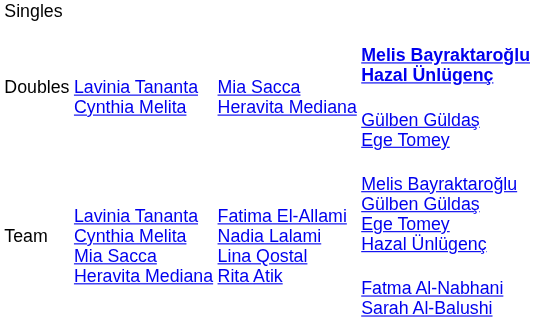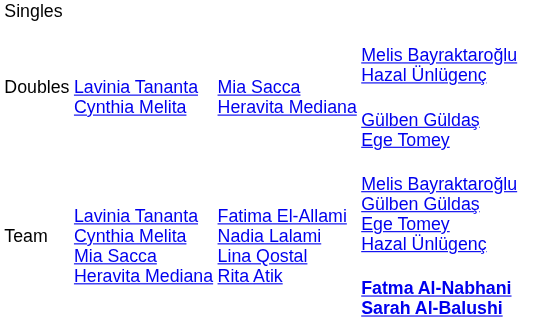Melis Bayraktaroğlu Hazal Ünlügenç | column 4: bold -> normal
Fatma Al-Nabhani Sarah Al-Balushi | column 4: normal -> bold
